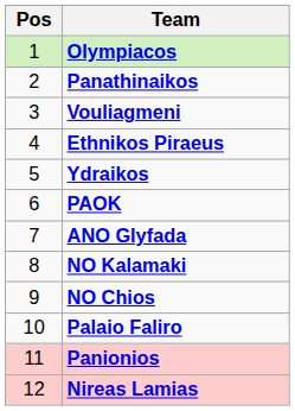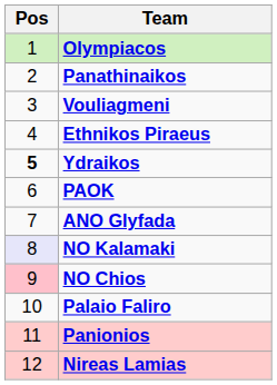Ydraikos | Pos: normal -> bold
NO Kalamaki | Pos: no background -> lavender background
NO Chios | Pos: no background -> pink background
